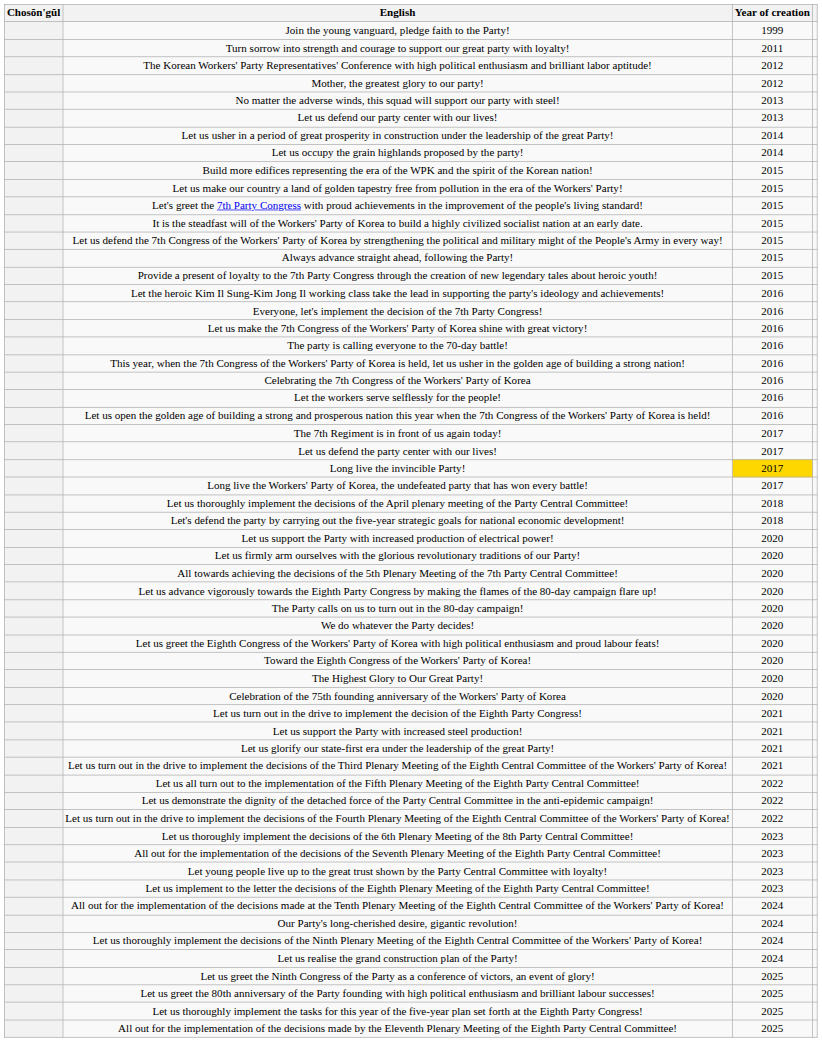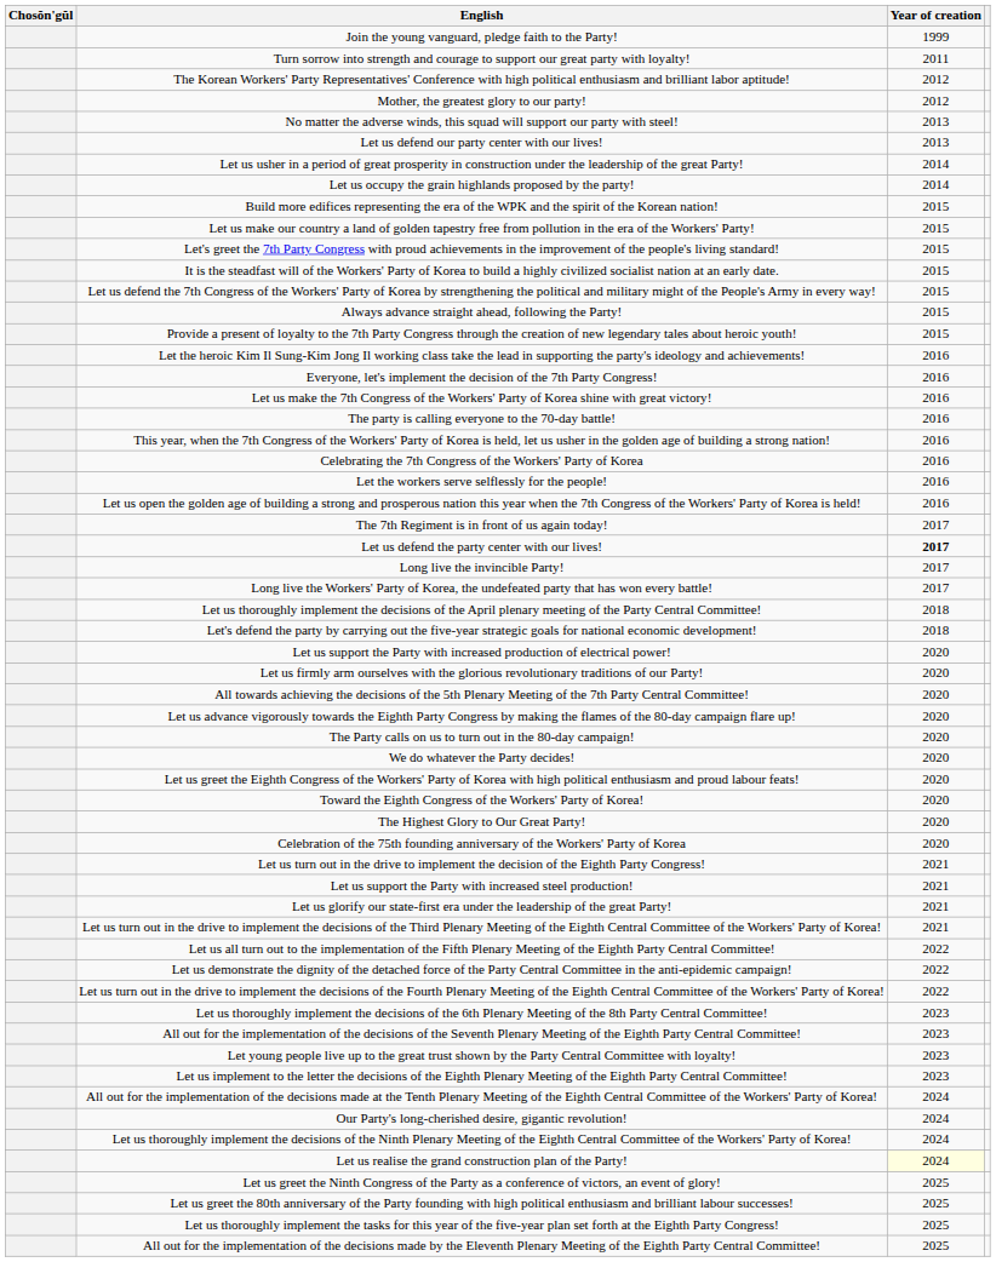Let us defend the party center with our lives! | Year of creation: normal -> bold
Long live the invincible Party! | Year of creation: gold background -> no background
Let us realise the grand construction plan of the Party! | Year of creation: no background -> lightyellow background
